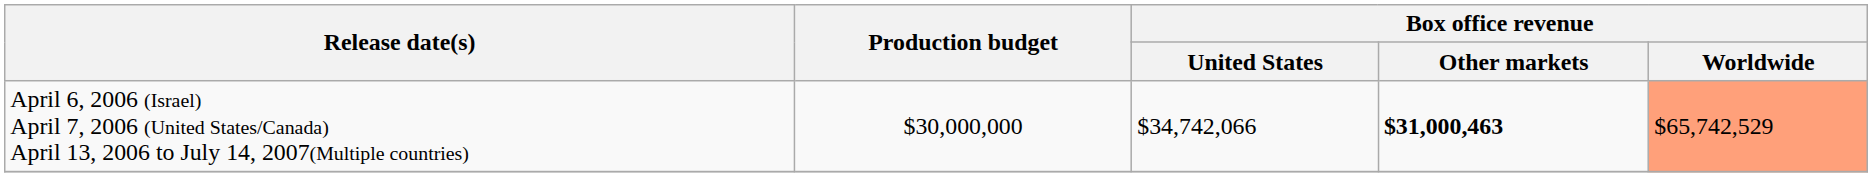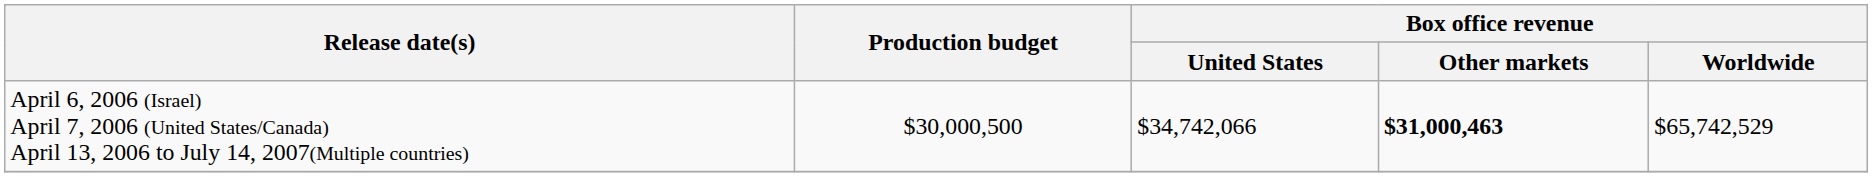row 3 | Production budget: $30,000,000 -> $30,000,500
row 3 | Box office revenue / Worldwide: lightsalmon background -> no background
